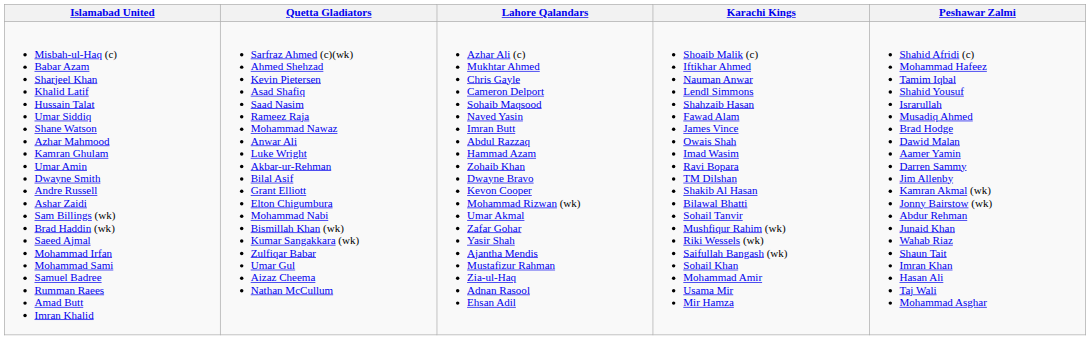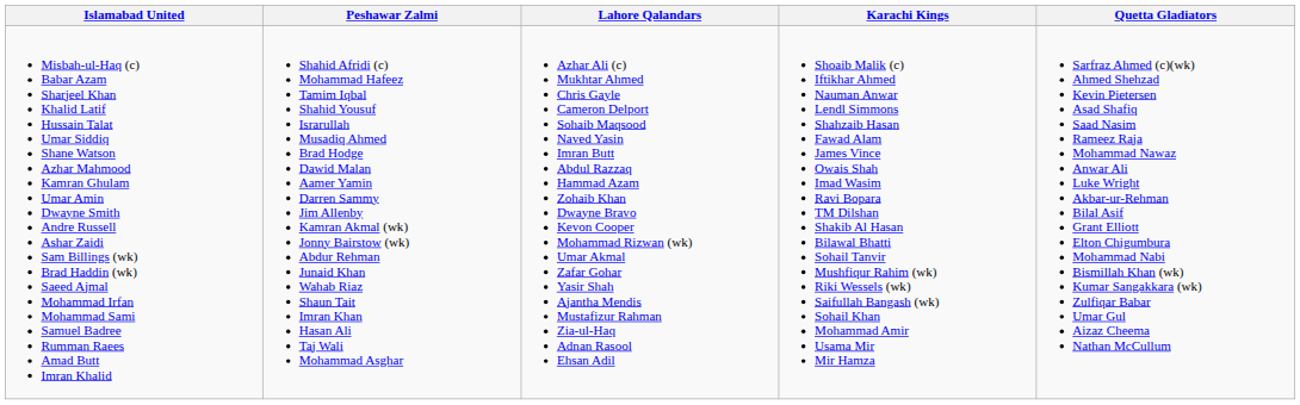columns swapped: Peshawar Zalmi <-> Quetta Gladiators
